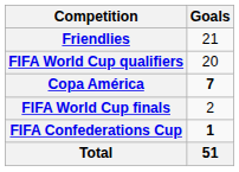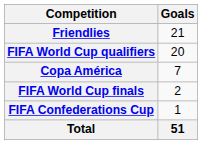Copa América | Goals: bold -> normal
FIFA Confederations Cup | Goals: bold -> normal
